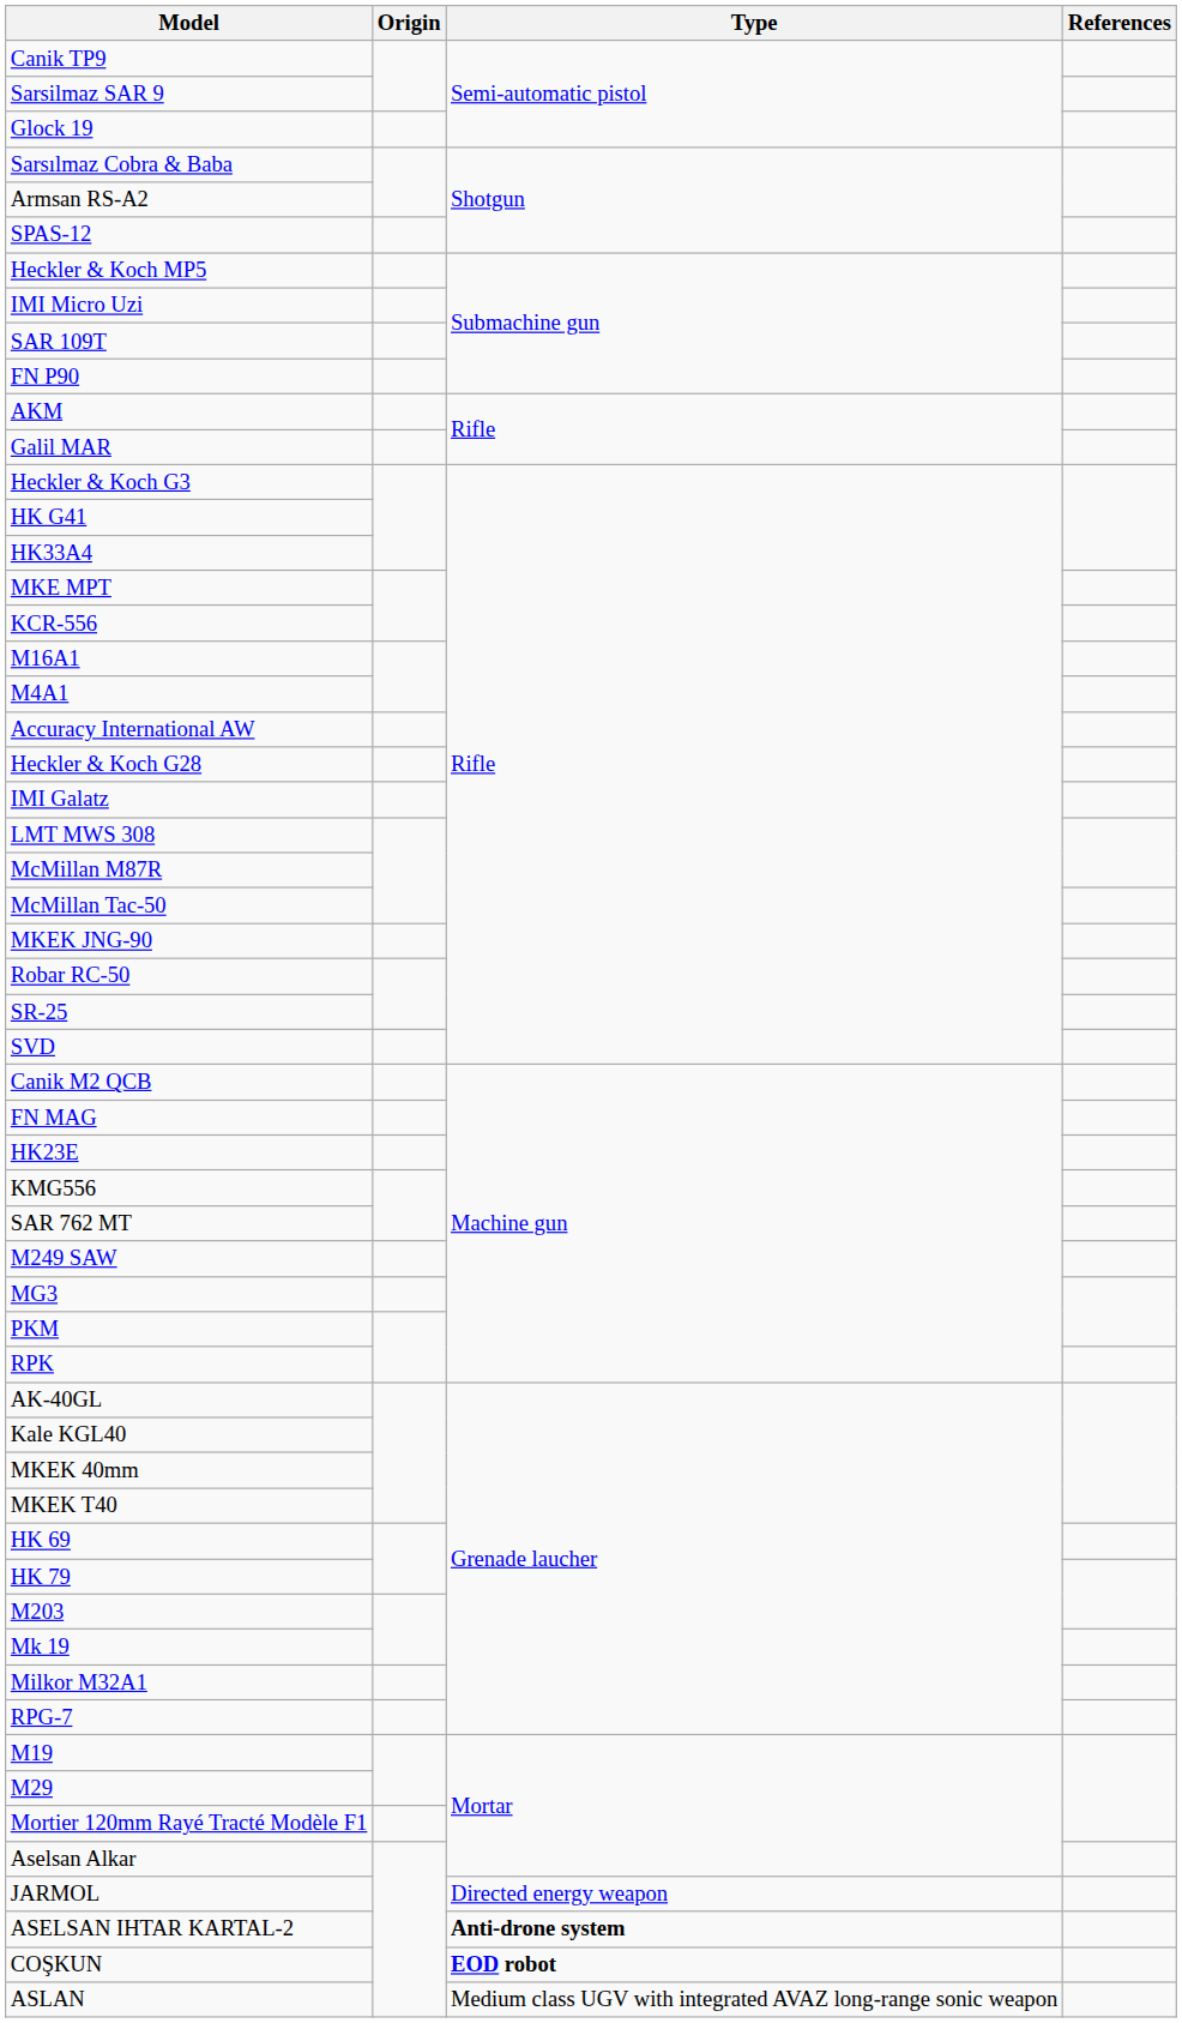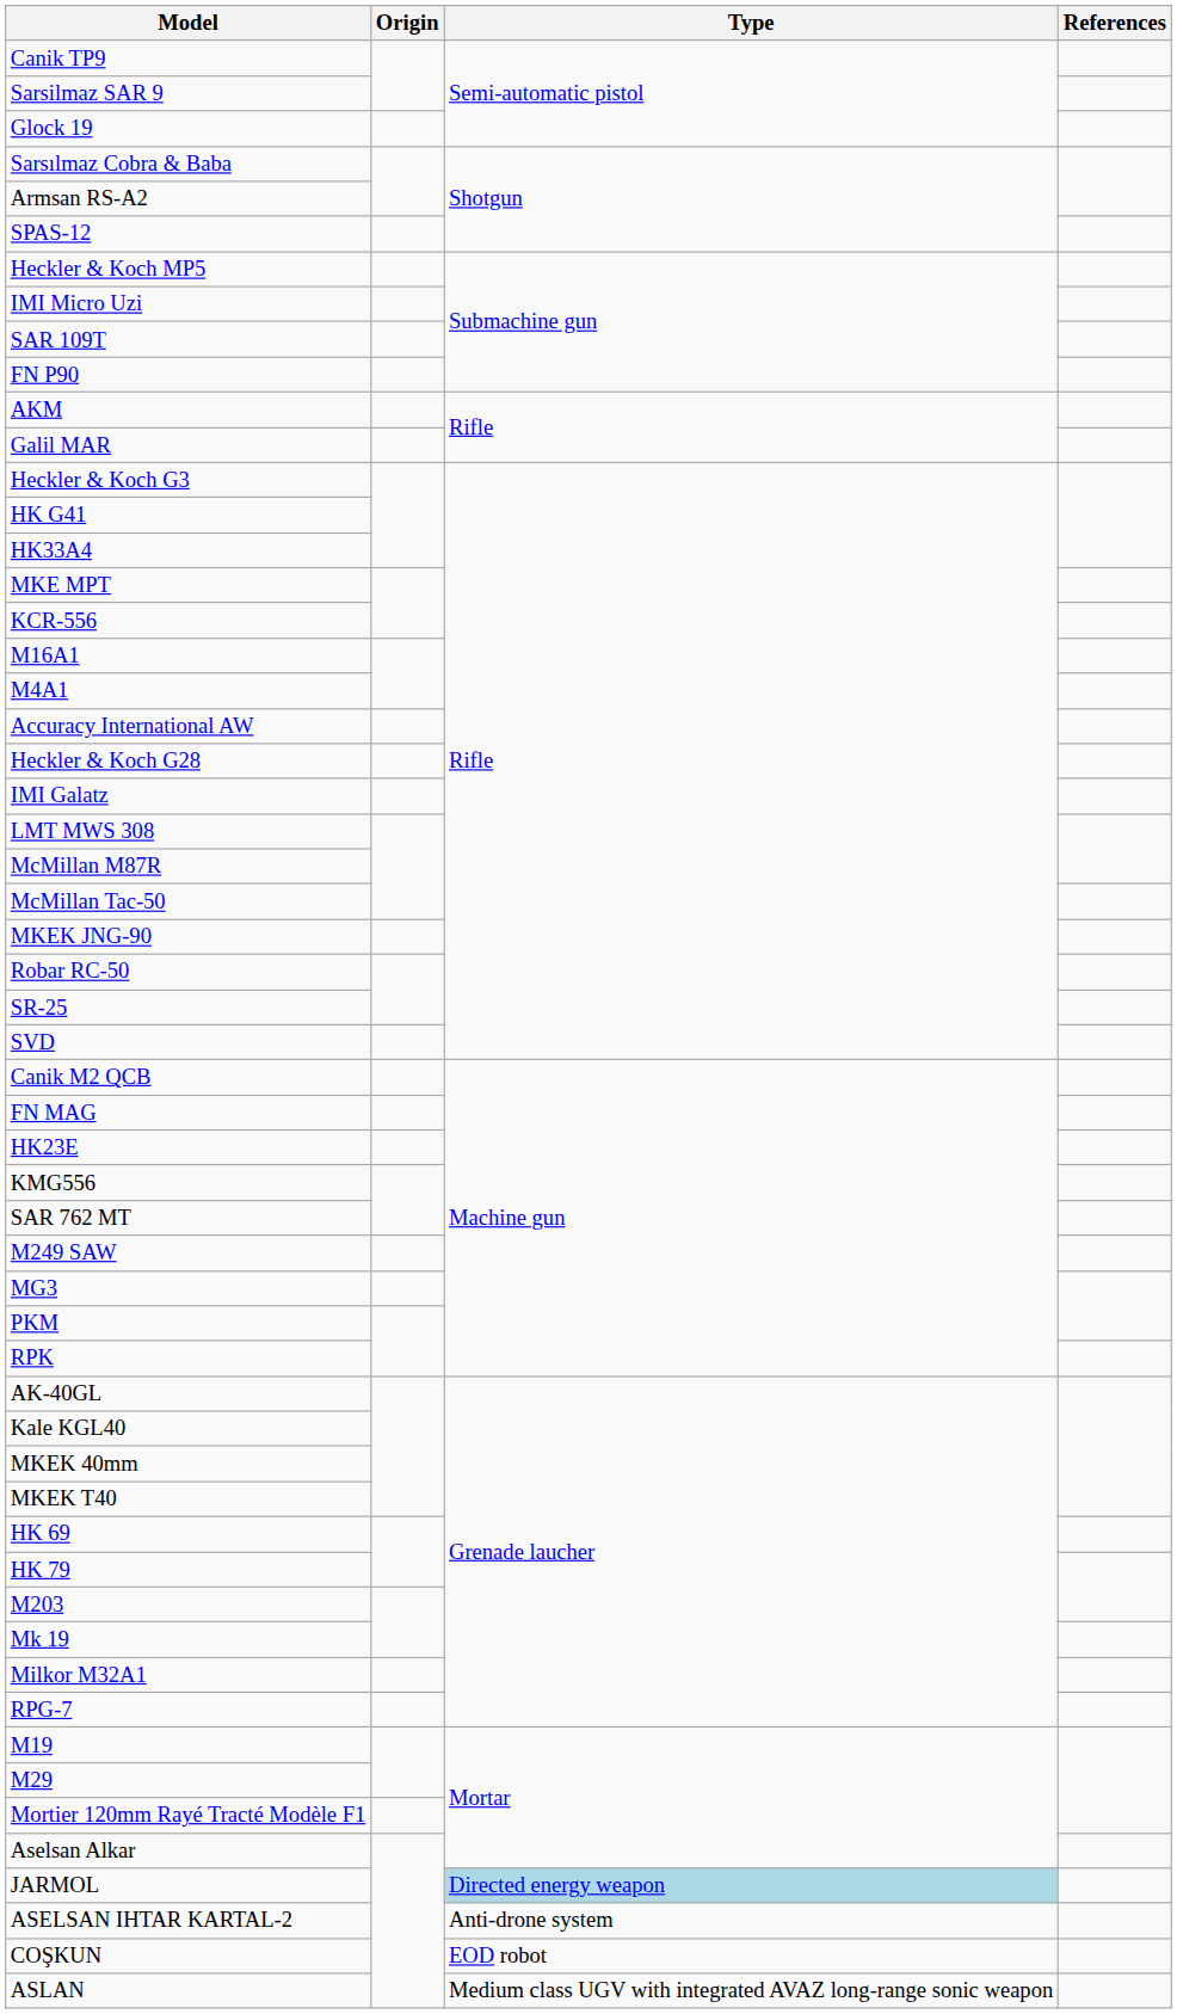JARMOL | Type: no background -> lightblue background
ASELSAN IHTAR KARTAL-2 | Type: bold -> normal
COŞKUN | Type: bold -> normal
